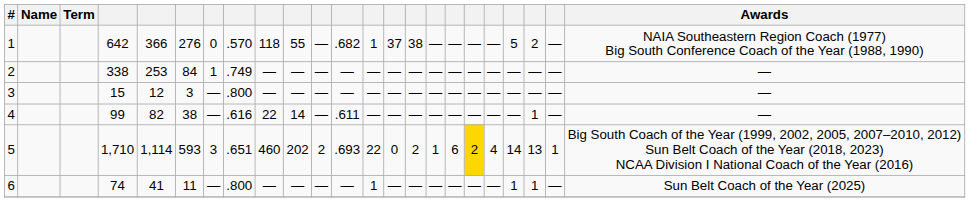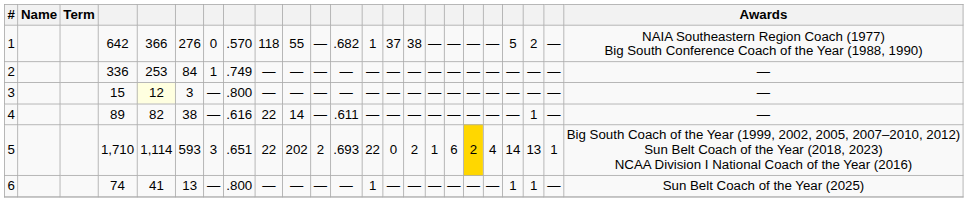row 3 | column 4: 338 -> 336
row 4 | column 5: no background -> lightyellow background
row 5 | column 4: 99 -> 89
row 6 | column 9: 460 -> 22
row 7 | column 6: 11 -> 13
